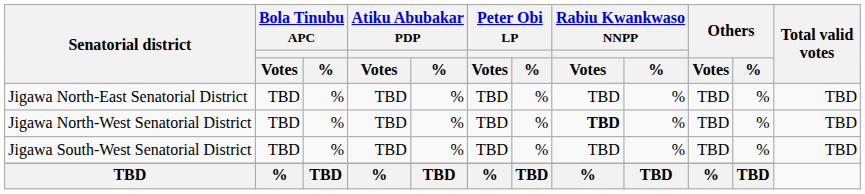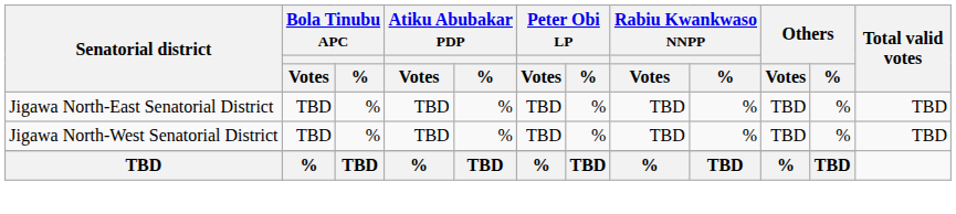Jigawa North-West Senatorial District | Rabiu Kwankwaso NNPP / Votes: bold -> normal
- row: Jigawa South-West Senatorial District | TBD | % | TBD | % | TBD | % | TBD | % | TBD | % | TBD
